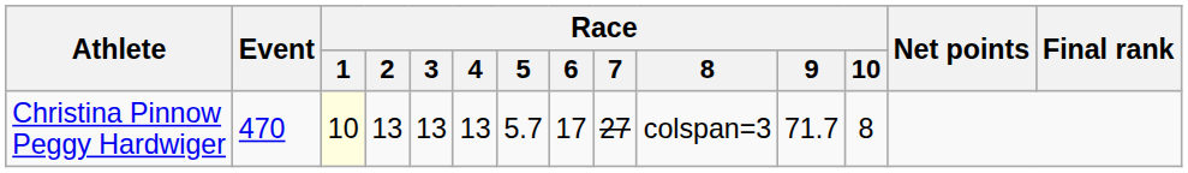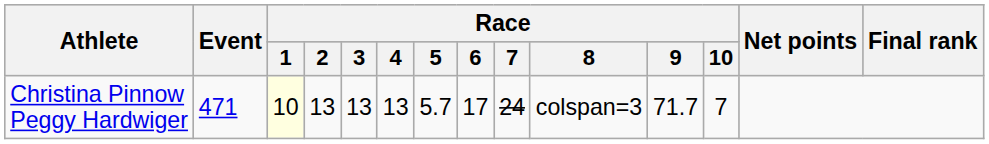Christina Pinnow Peggy Hardwiger | Event: 470 -> 471
Christina Pinnow Peggy Hardwiger | Race / 7: 27 -> 24
Christina Pinnow Peggy Hardwiger | Race / 10: 8 -> 7
